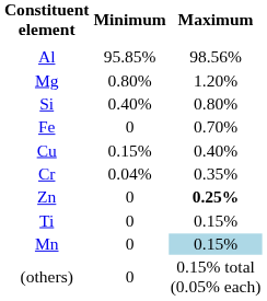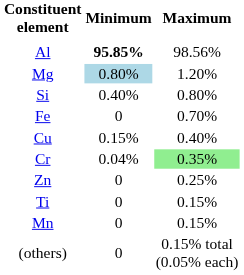Al | column 2: normal -> bold
Mg | column 2: no background -> lightblue background
Cr | column 3: no background -> lightgreen background
Zn | column 3: bold -> normal
Mn | column 3: lightblue background -> no background
